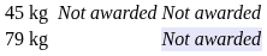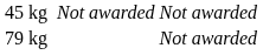79 kg | column 3: lavender background -> no background
